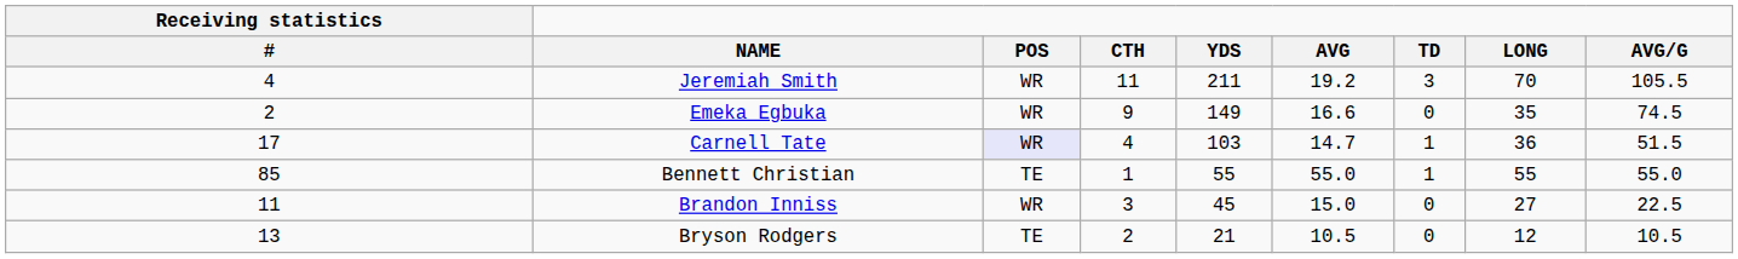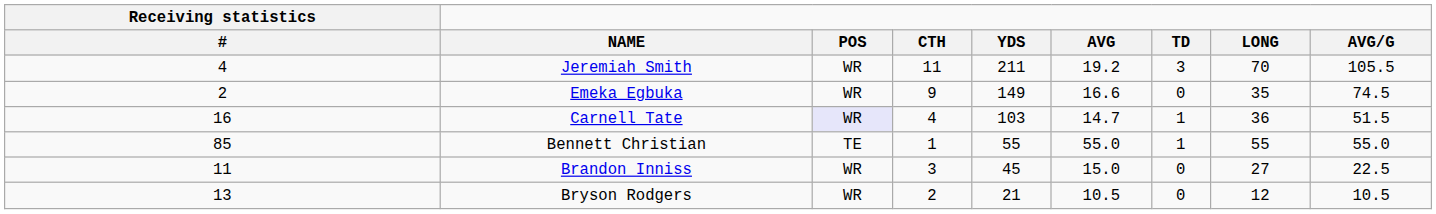Carnell Tate | Receiving statistics / #: 17 -> 16
Bryson Rodgers | POS: TE -> WR
